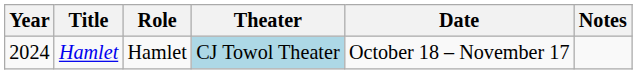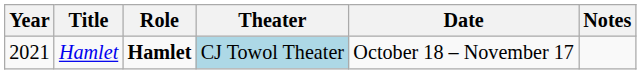row 2 | Year: 2024 -> 2021
row 2 | Role: normal -> bold
